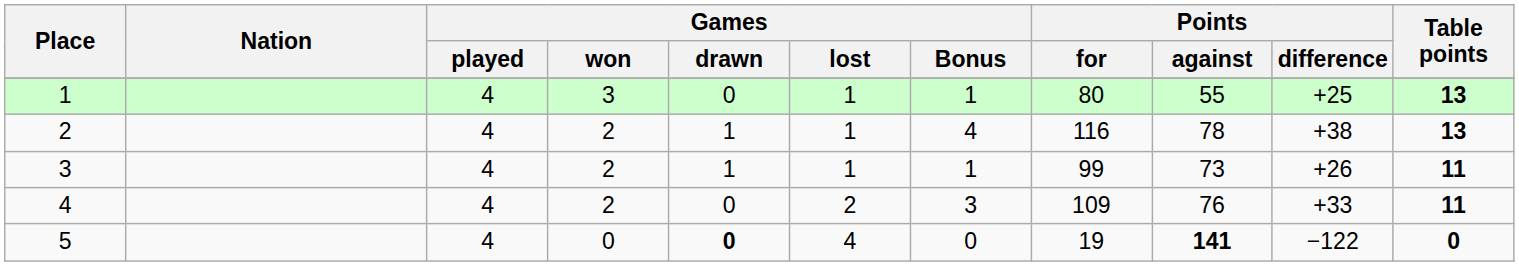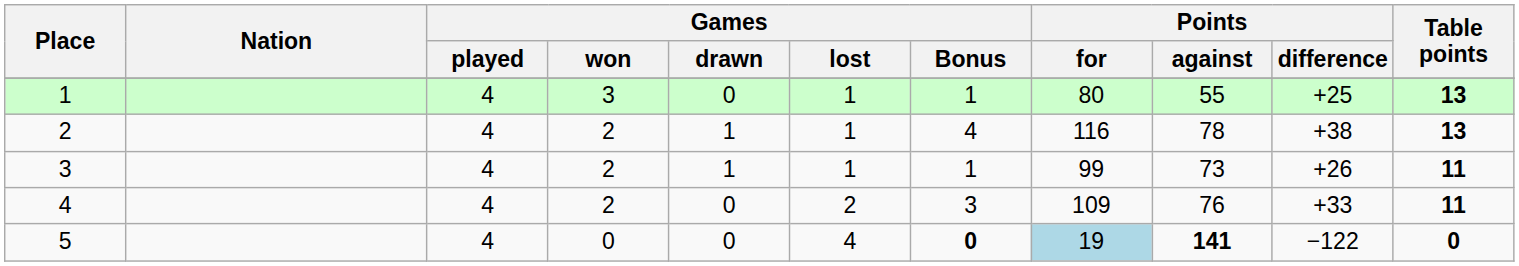5 | Games / drawn: bold -> normal
5 | Games / Bonus: normal -> bold
5 | Points / for: no background -> lightblue background
